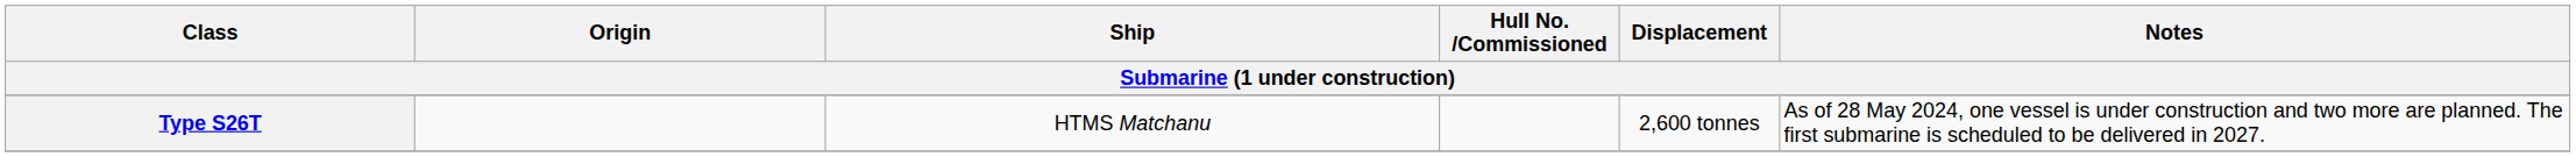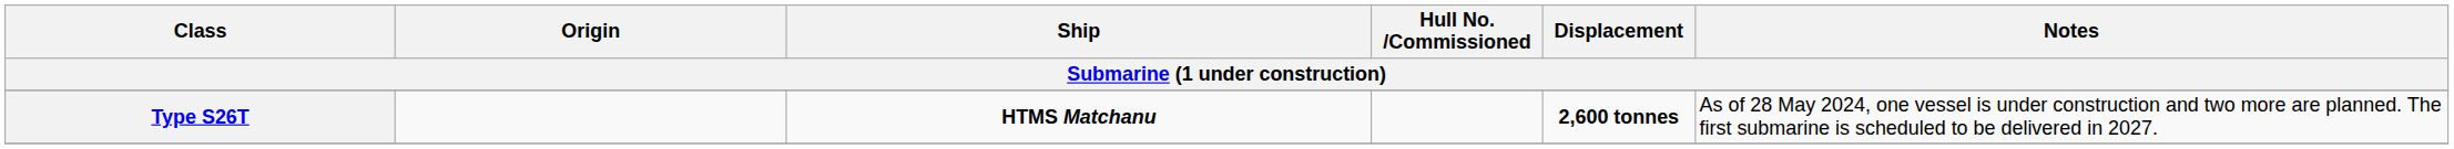Type S26T | Ship: normal -> bold
Type S26T | Displacement: normal -> bold
